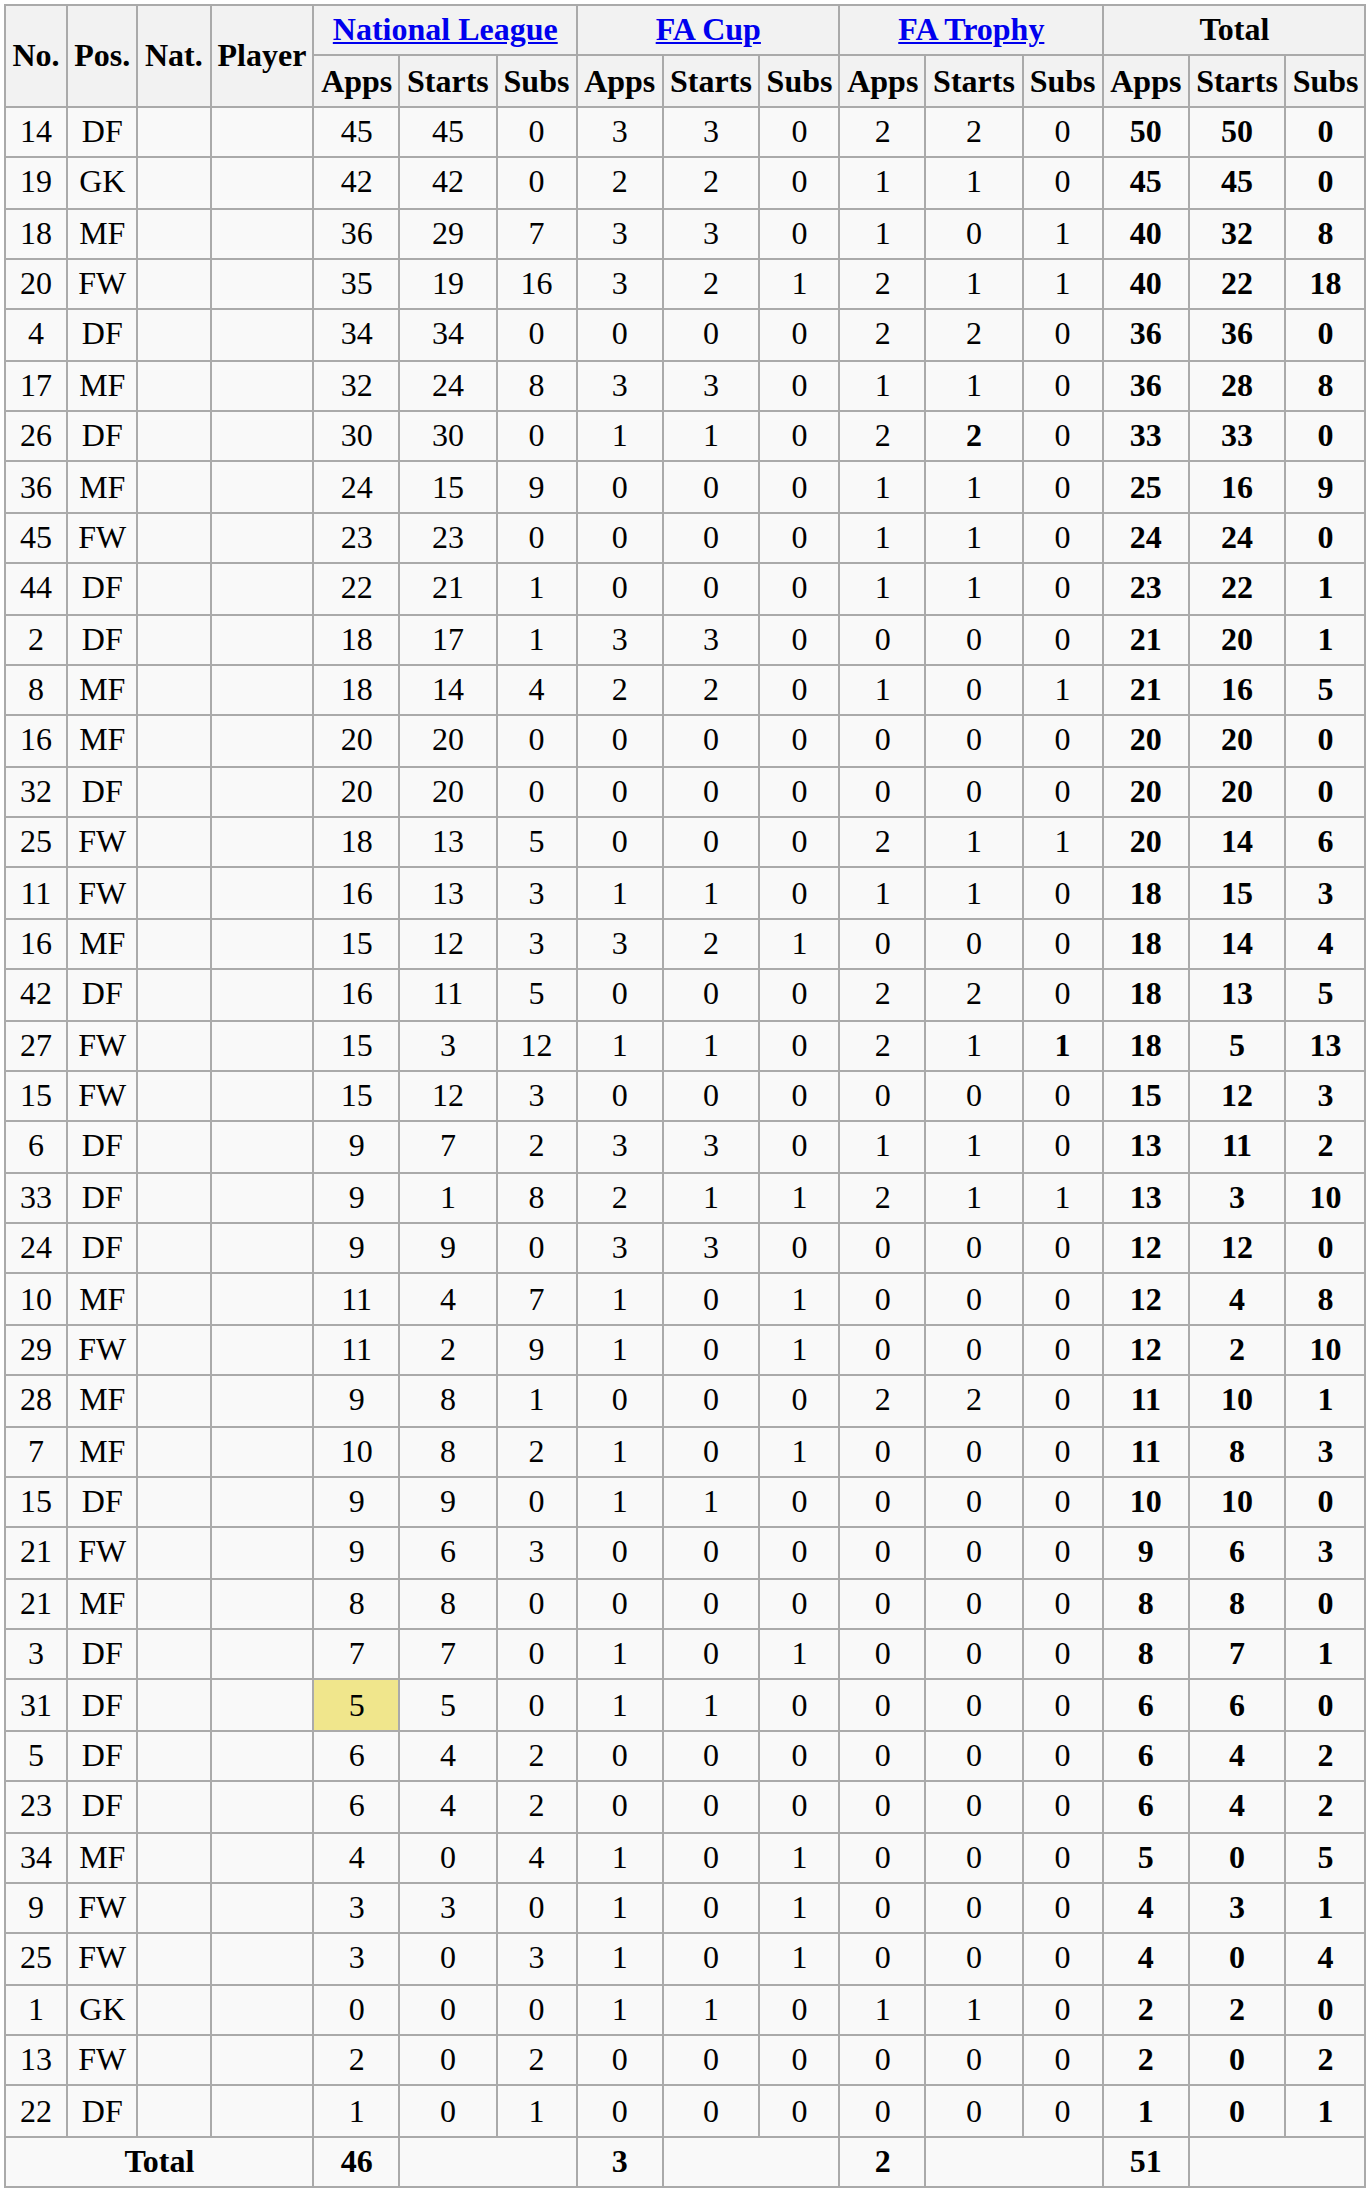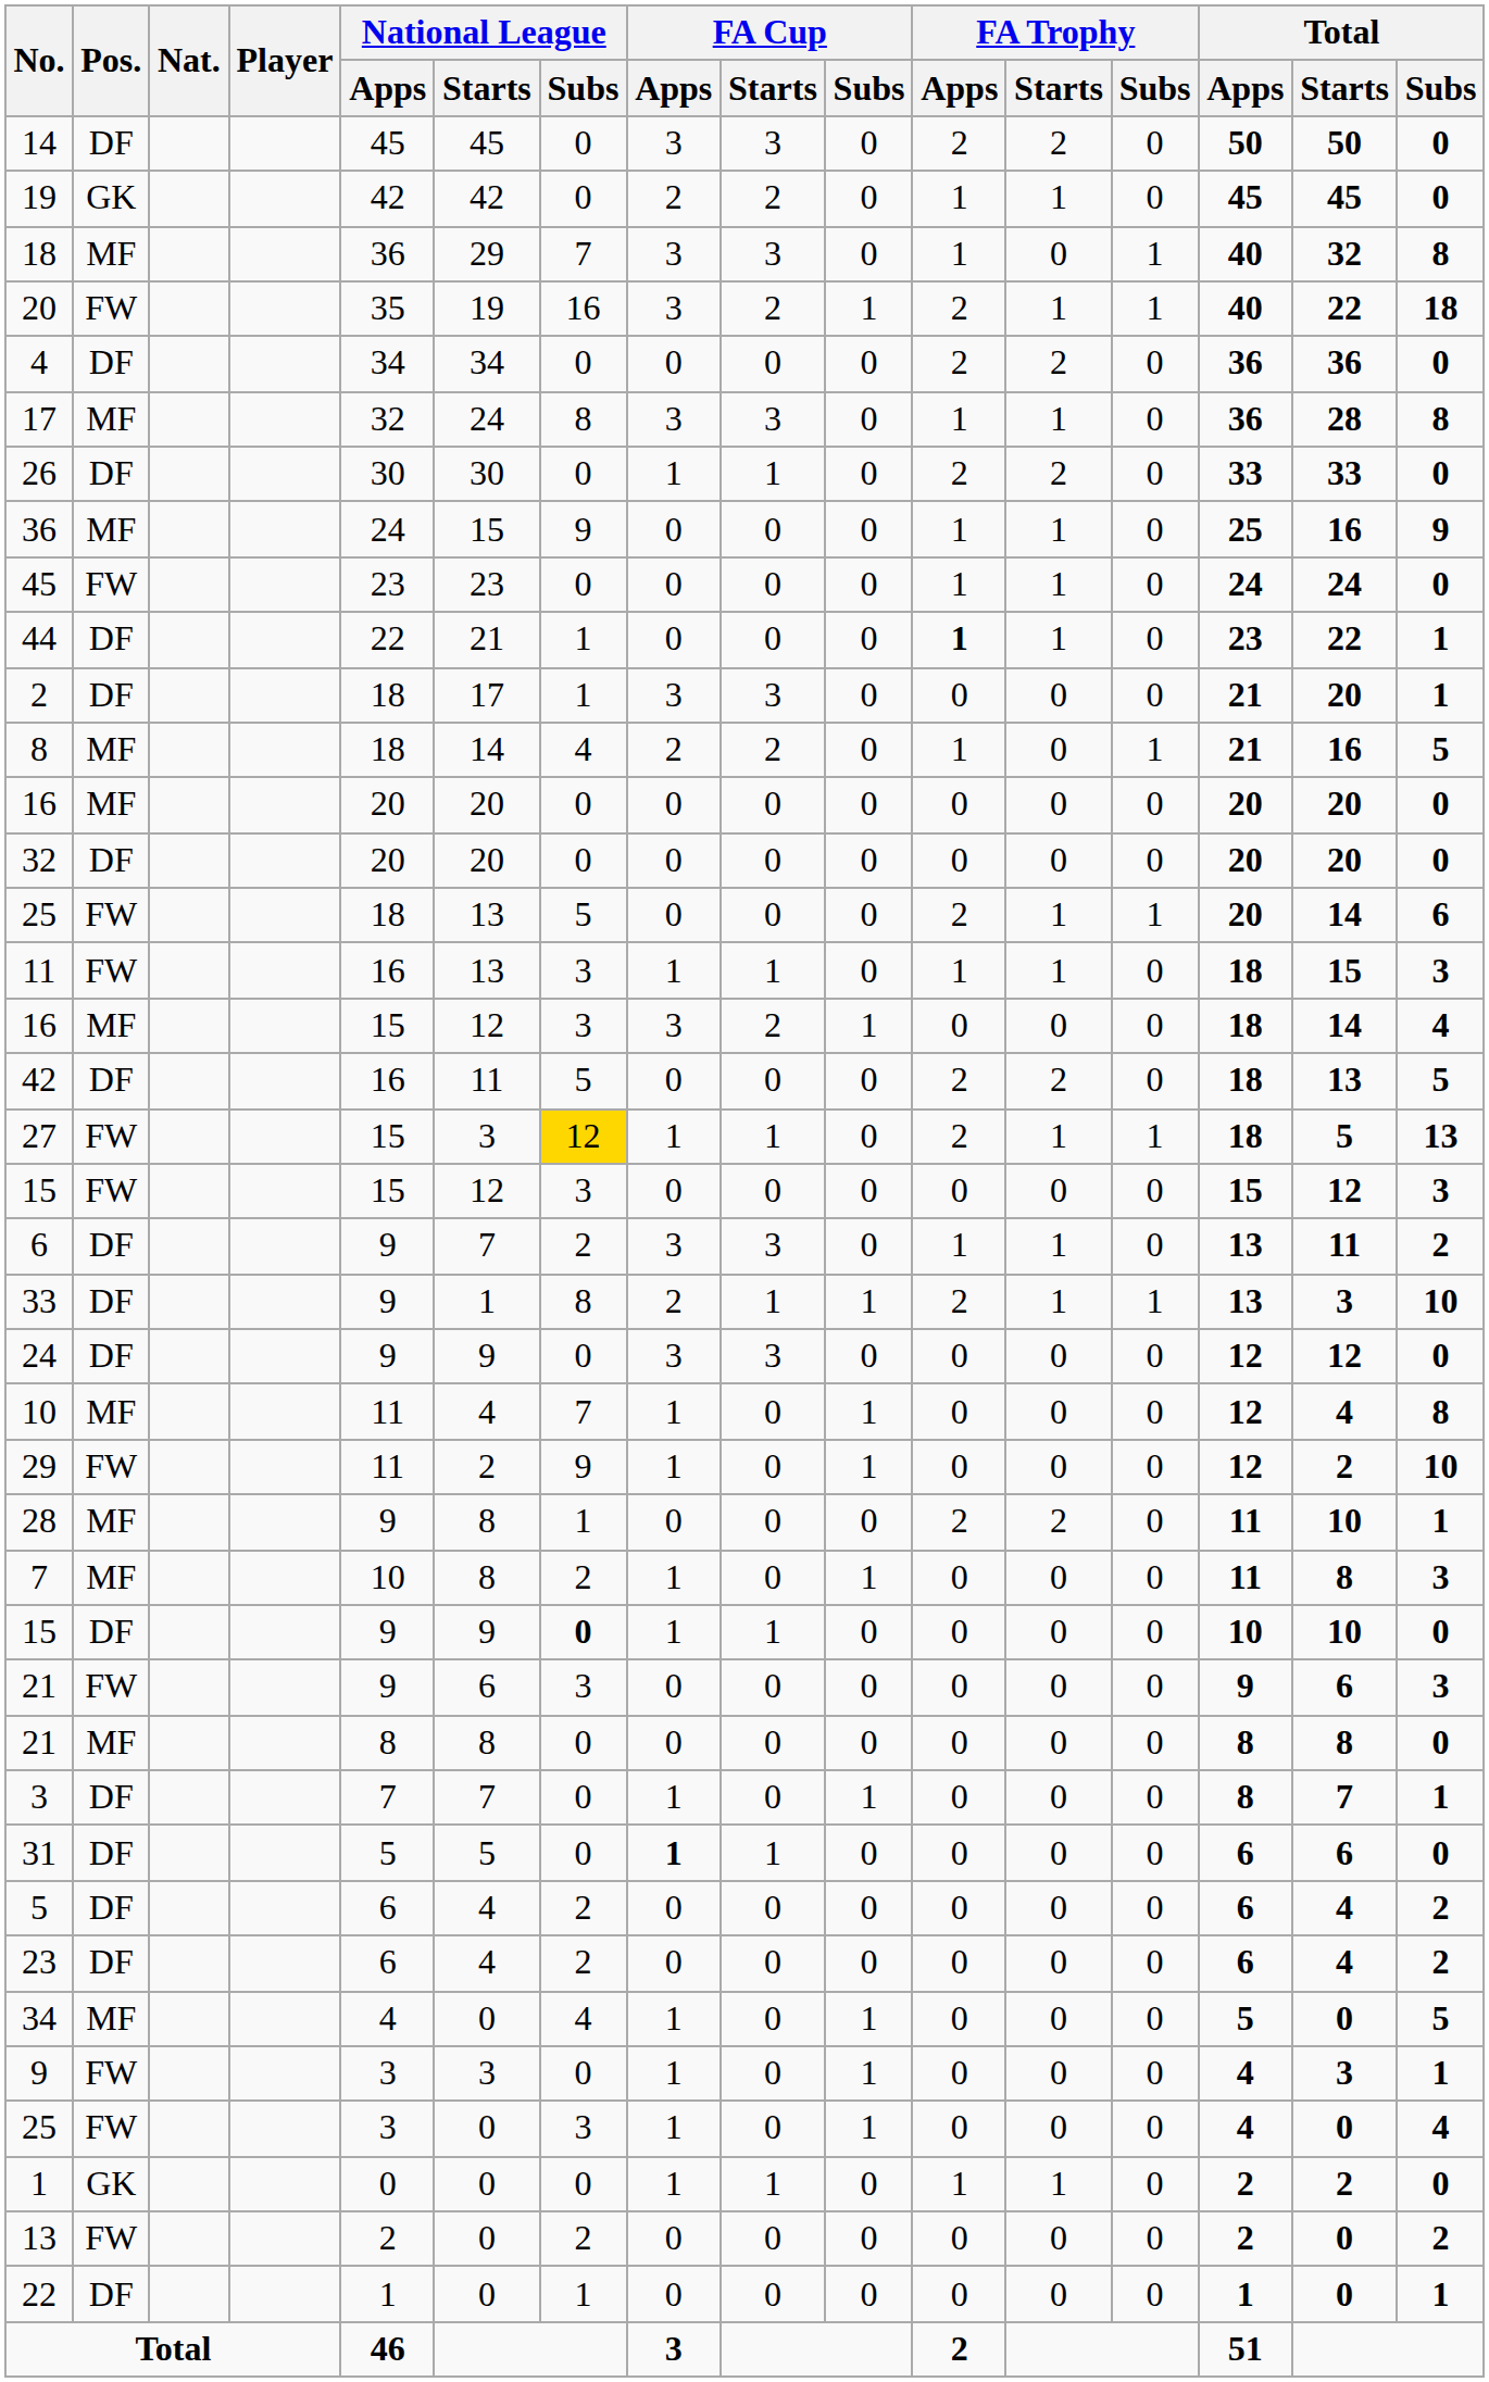26 | FA Trophy / Starts: bold -> normal
44 | FA Trophy / Apps: normal -> bold
27 | National League / Subs: no background -> gold background
27 | FA Trophy / Subs: bold -> normal
15 / DF | National League / Subs: normal -> bold
31 | National League / Apps: khaki background -> no background
31 | FA Cup / Apps: normal -> bold
